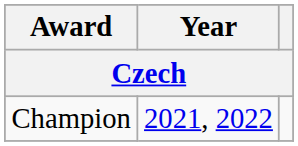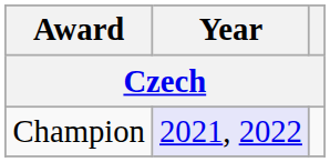Champion | Year: no background -> lavender background
